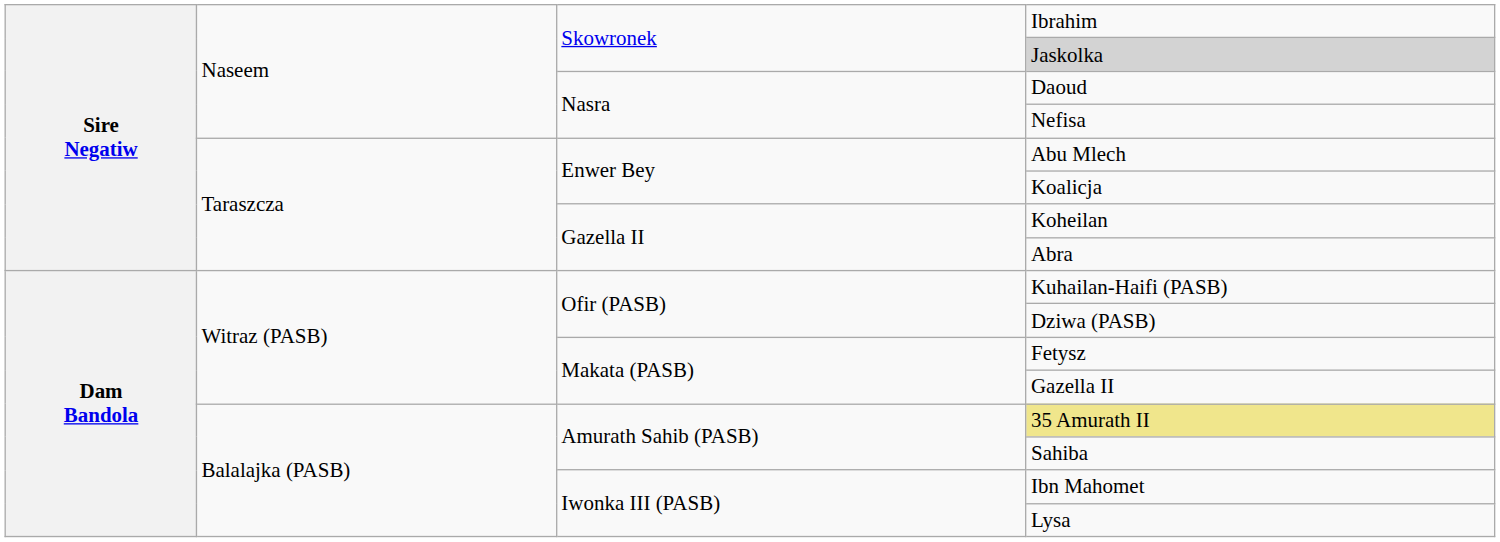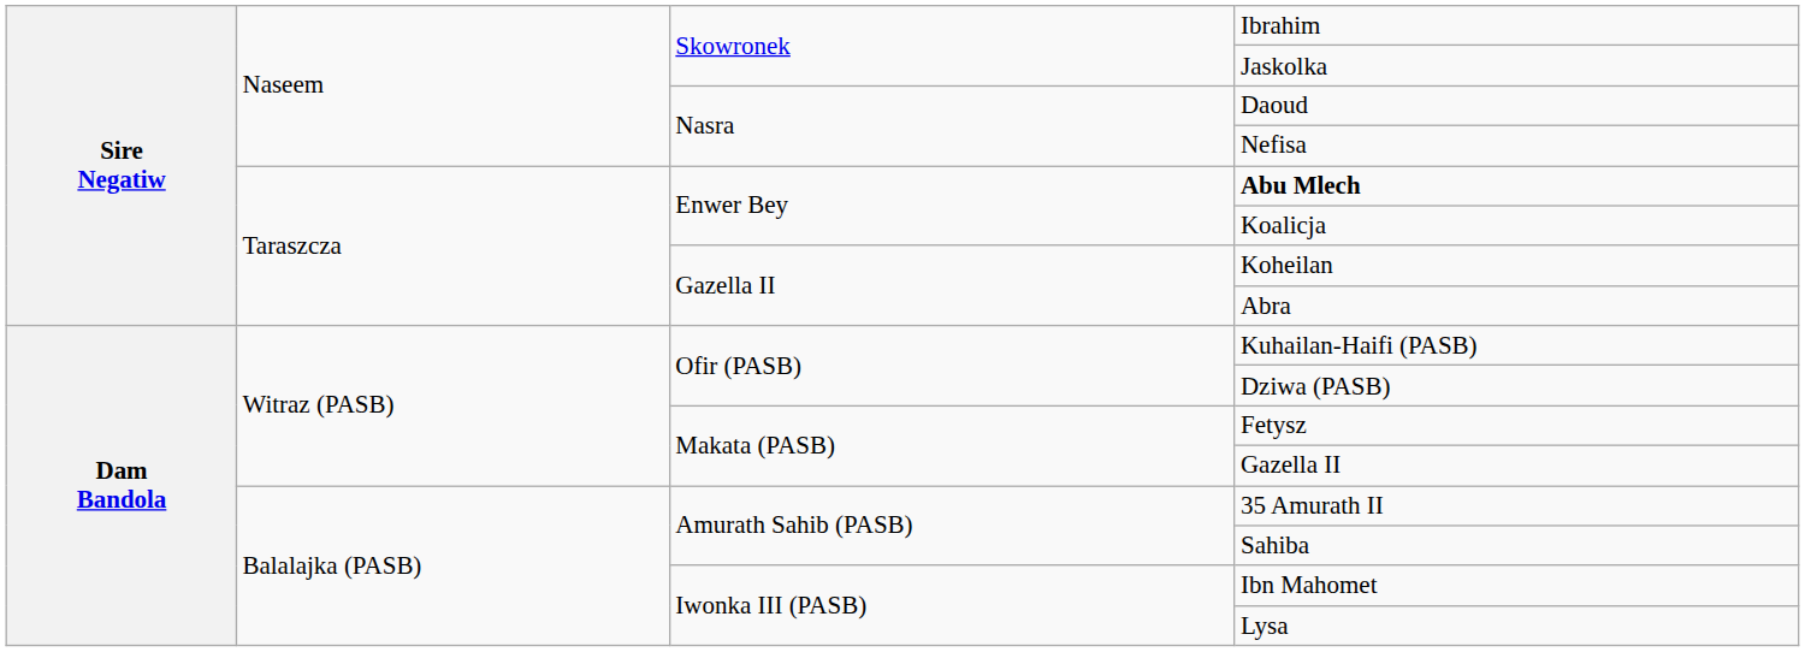Jaskolka | column 4: lightgrey background -> no background
Abu Mlech | column 4: normal -> bold
35 Amurath II | column 4: khaki background -> no background
